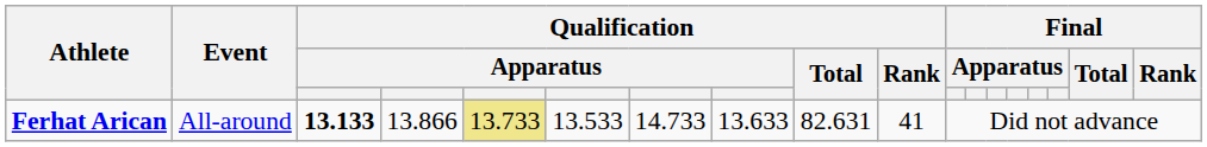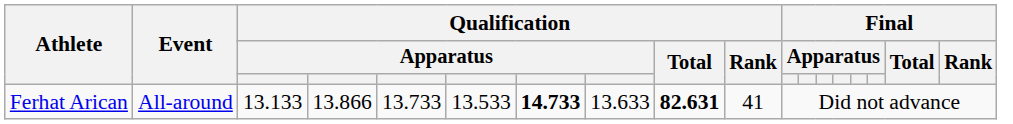row 4 | Athlete: bold -> normal
row 4 | column 3: bold -> normal
row 4 | column 5: khaki background -> no background
row 4 | column 7: normal -> bold
row 4 | Qualification / Total: normal -> bold
